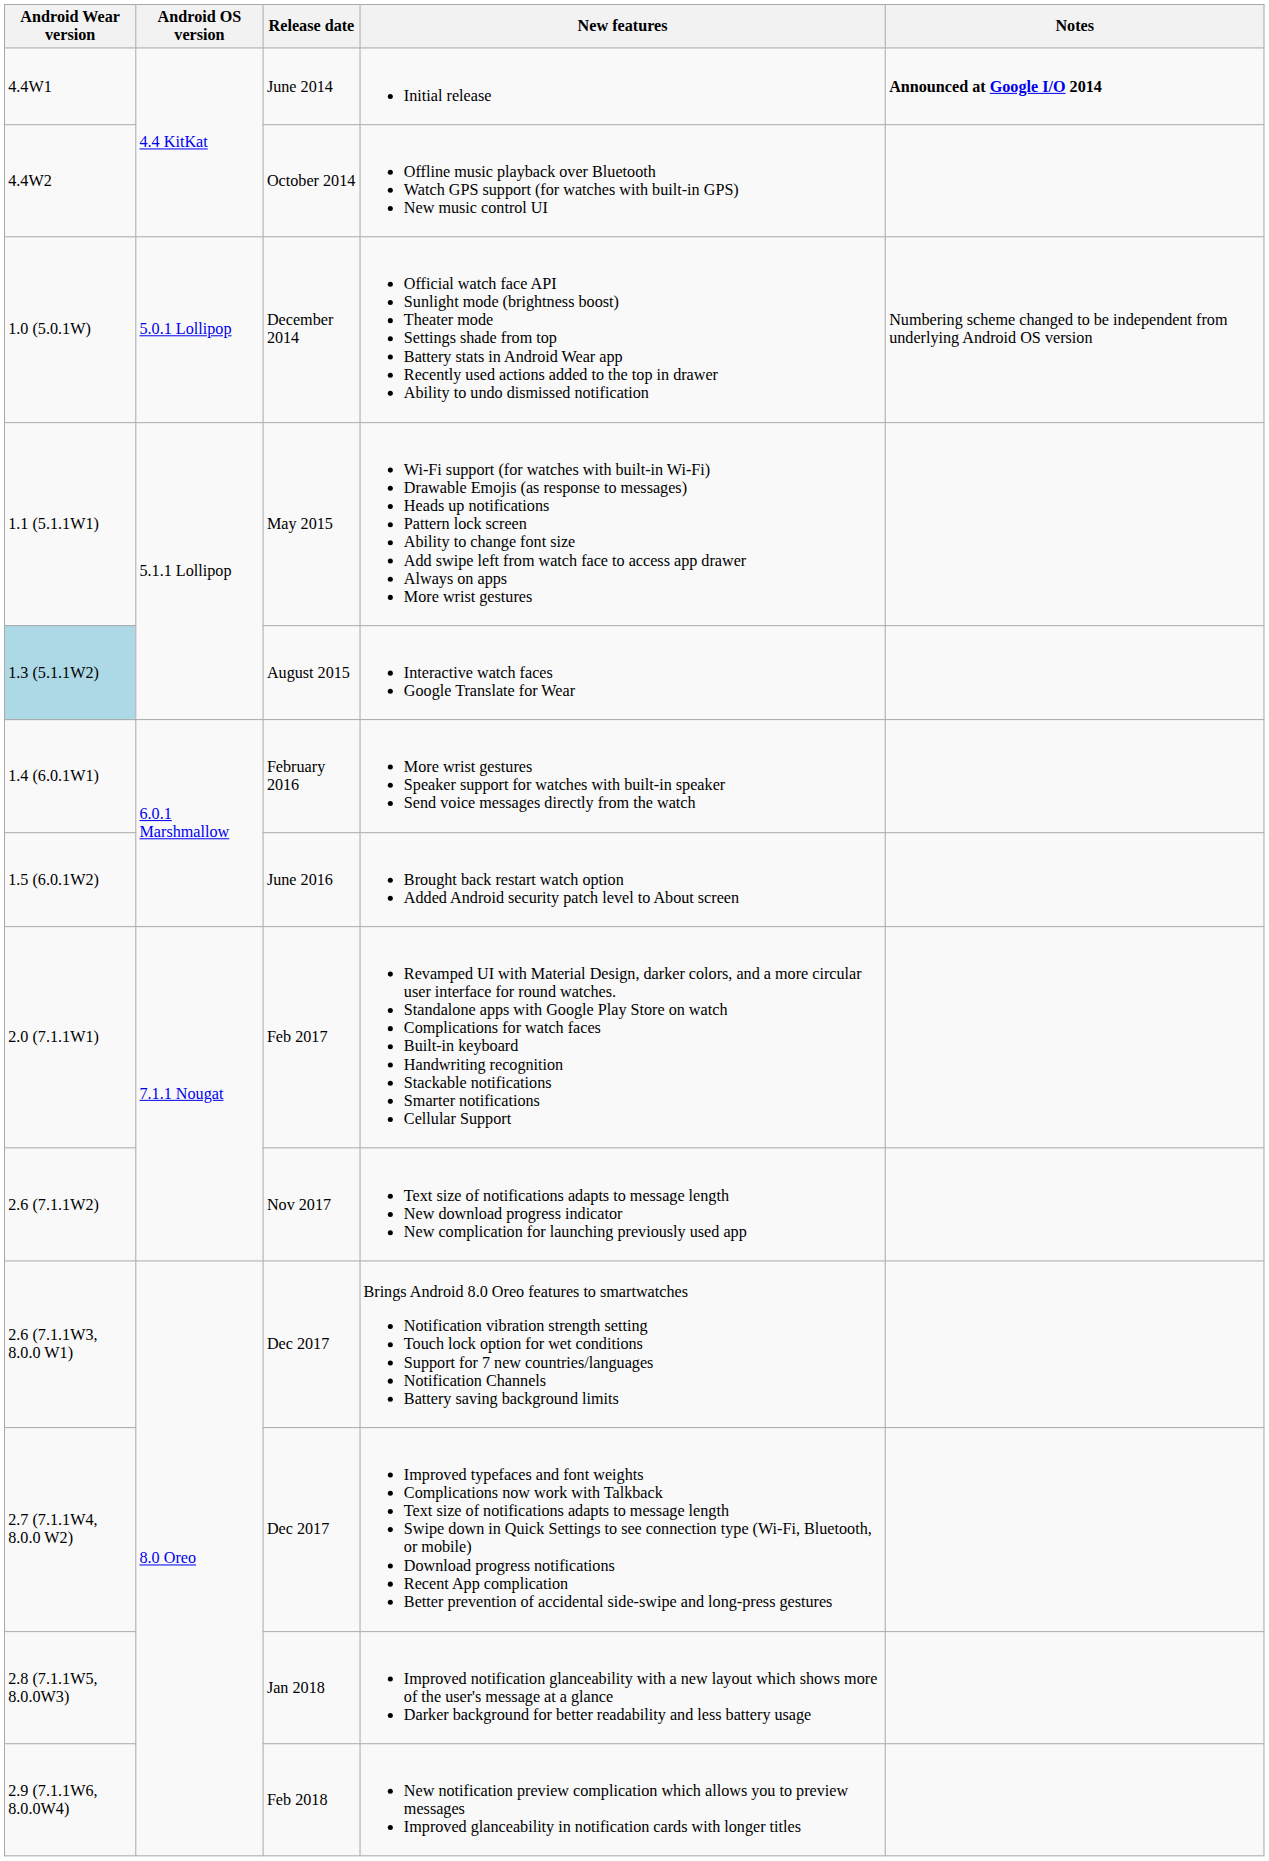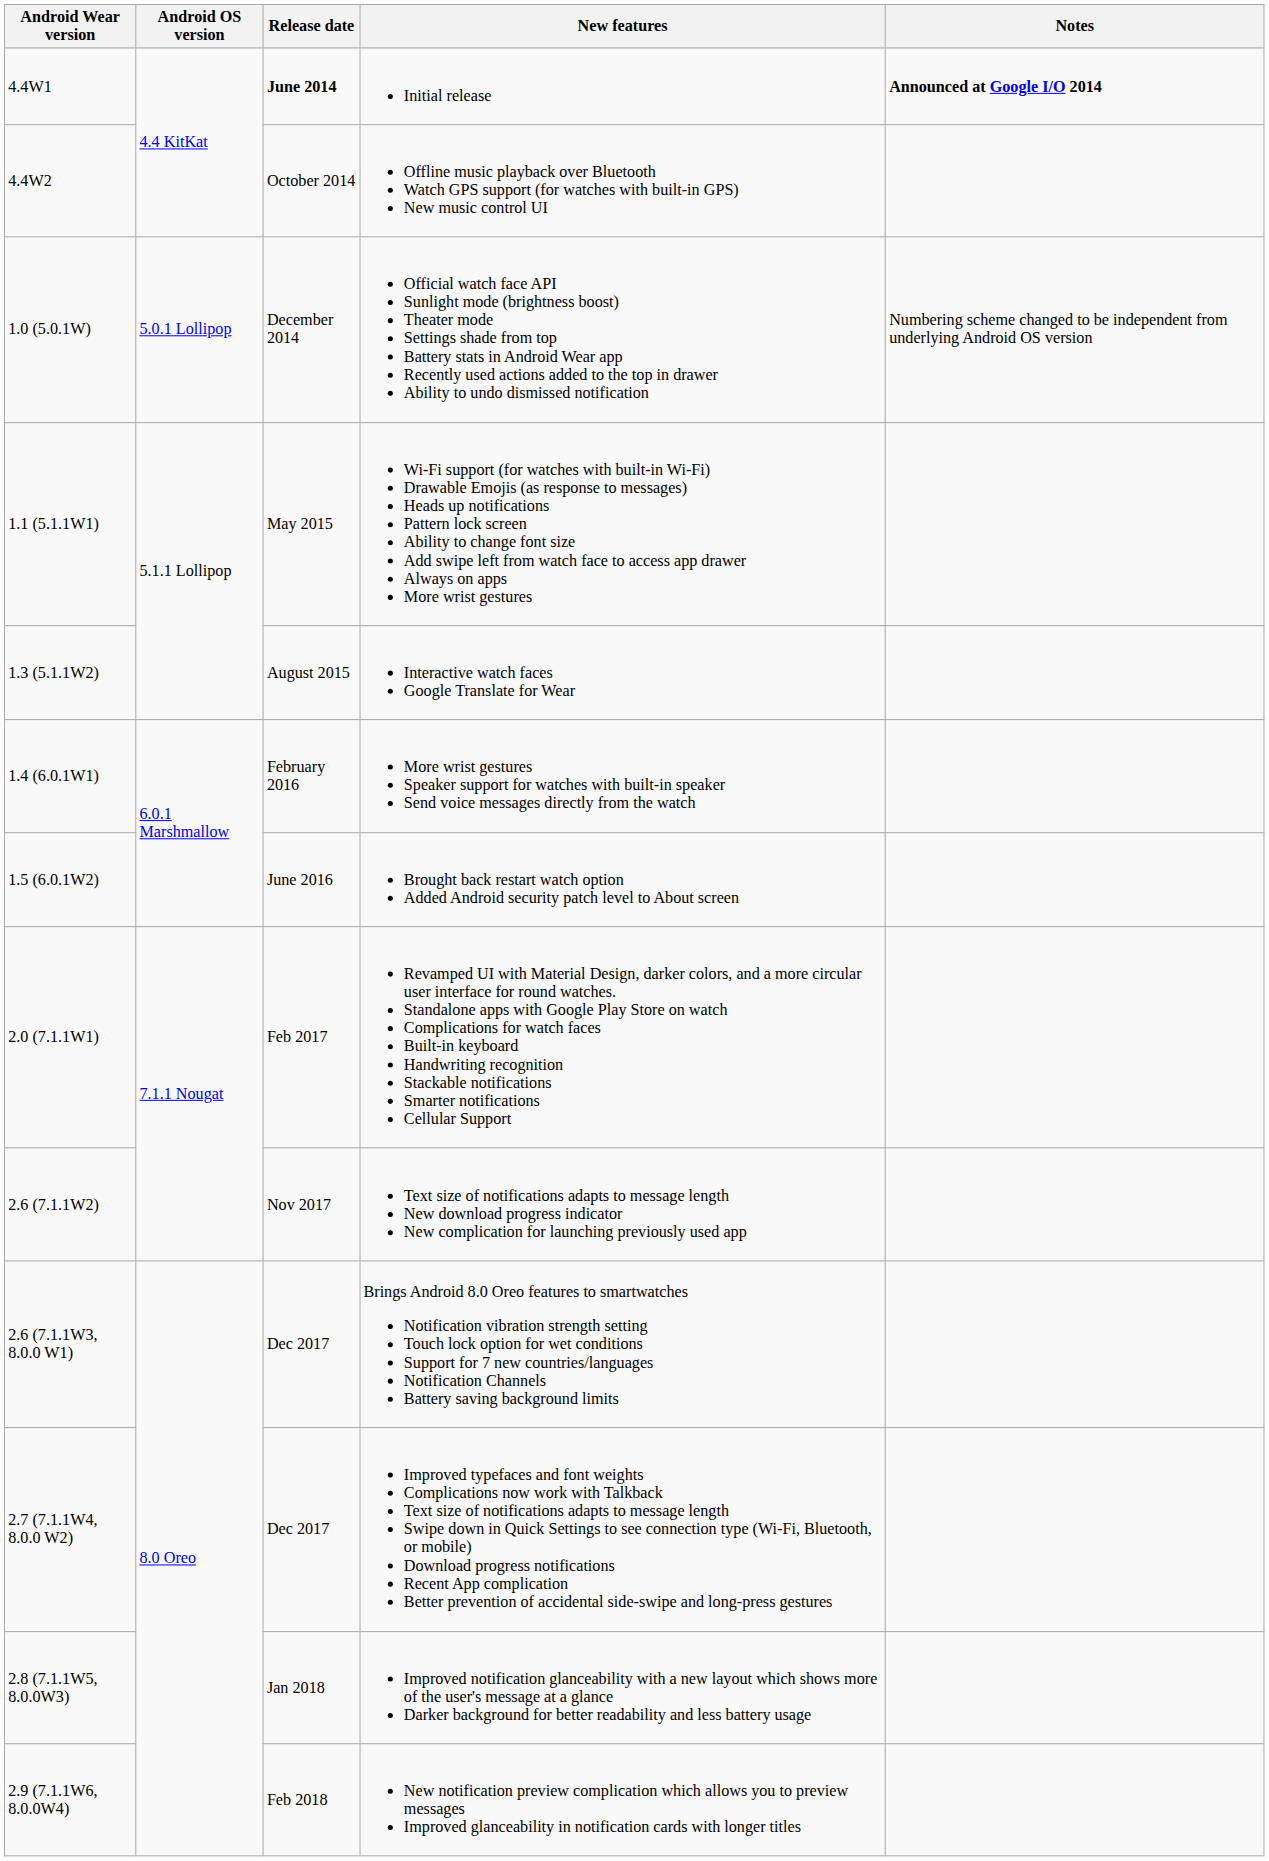Initial release | Release date: normal -> bold
Interactive watch faces Google Translate for Wear | Android Wear version: lightblue background -> no background
